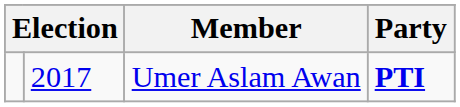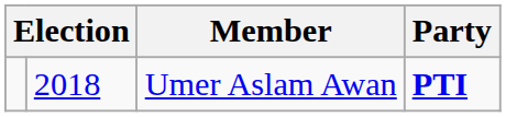Umer Aslam Awan | column 2: 2017 -> 2018
